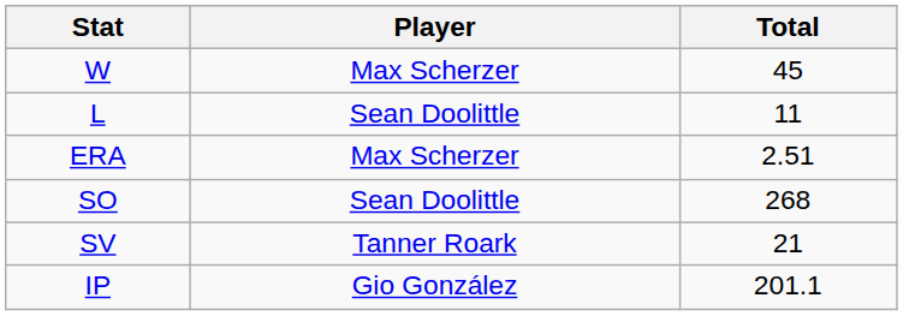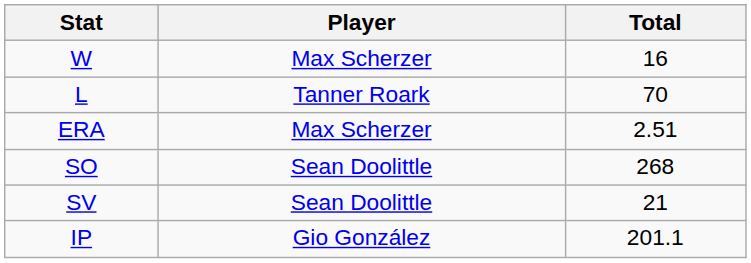W | Total: 45 -> 16
L | Player: Sean Doolittle -> Tanner Roark
L | Total: 11 -> 70
SV | Player: Tanner Roark -> Sean Doolittle
